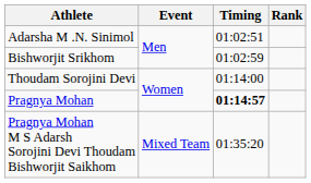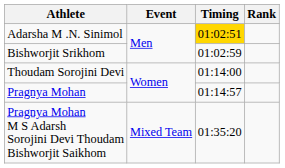Adarsha M .N. Sinimol | Timing: no background -> gold background
Pragnya Mohan | Timing: bold -> normal
